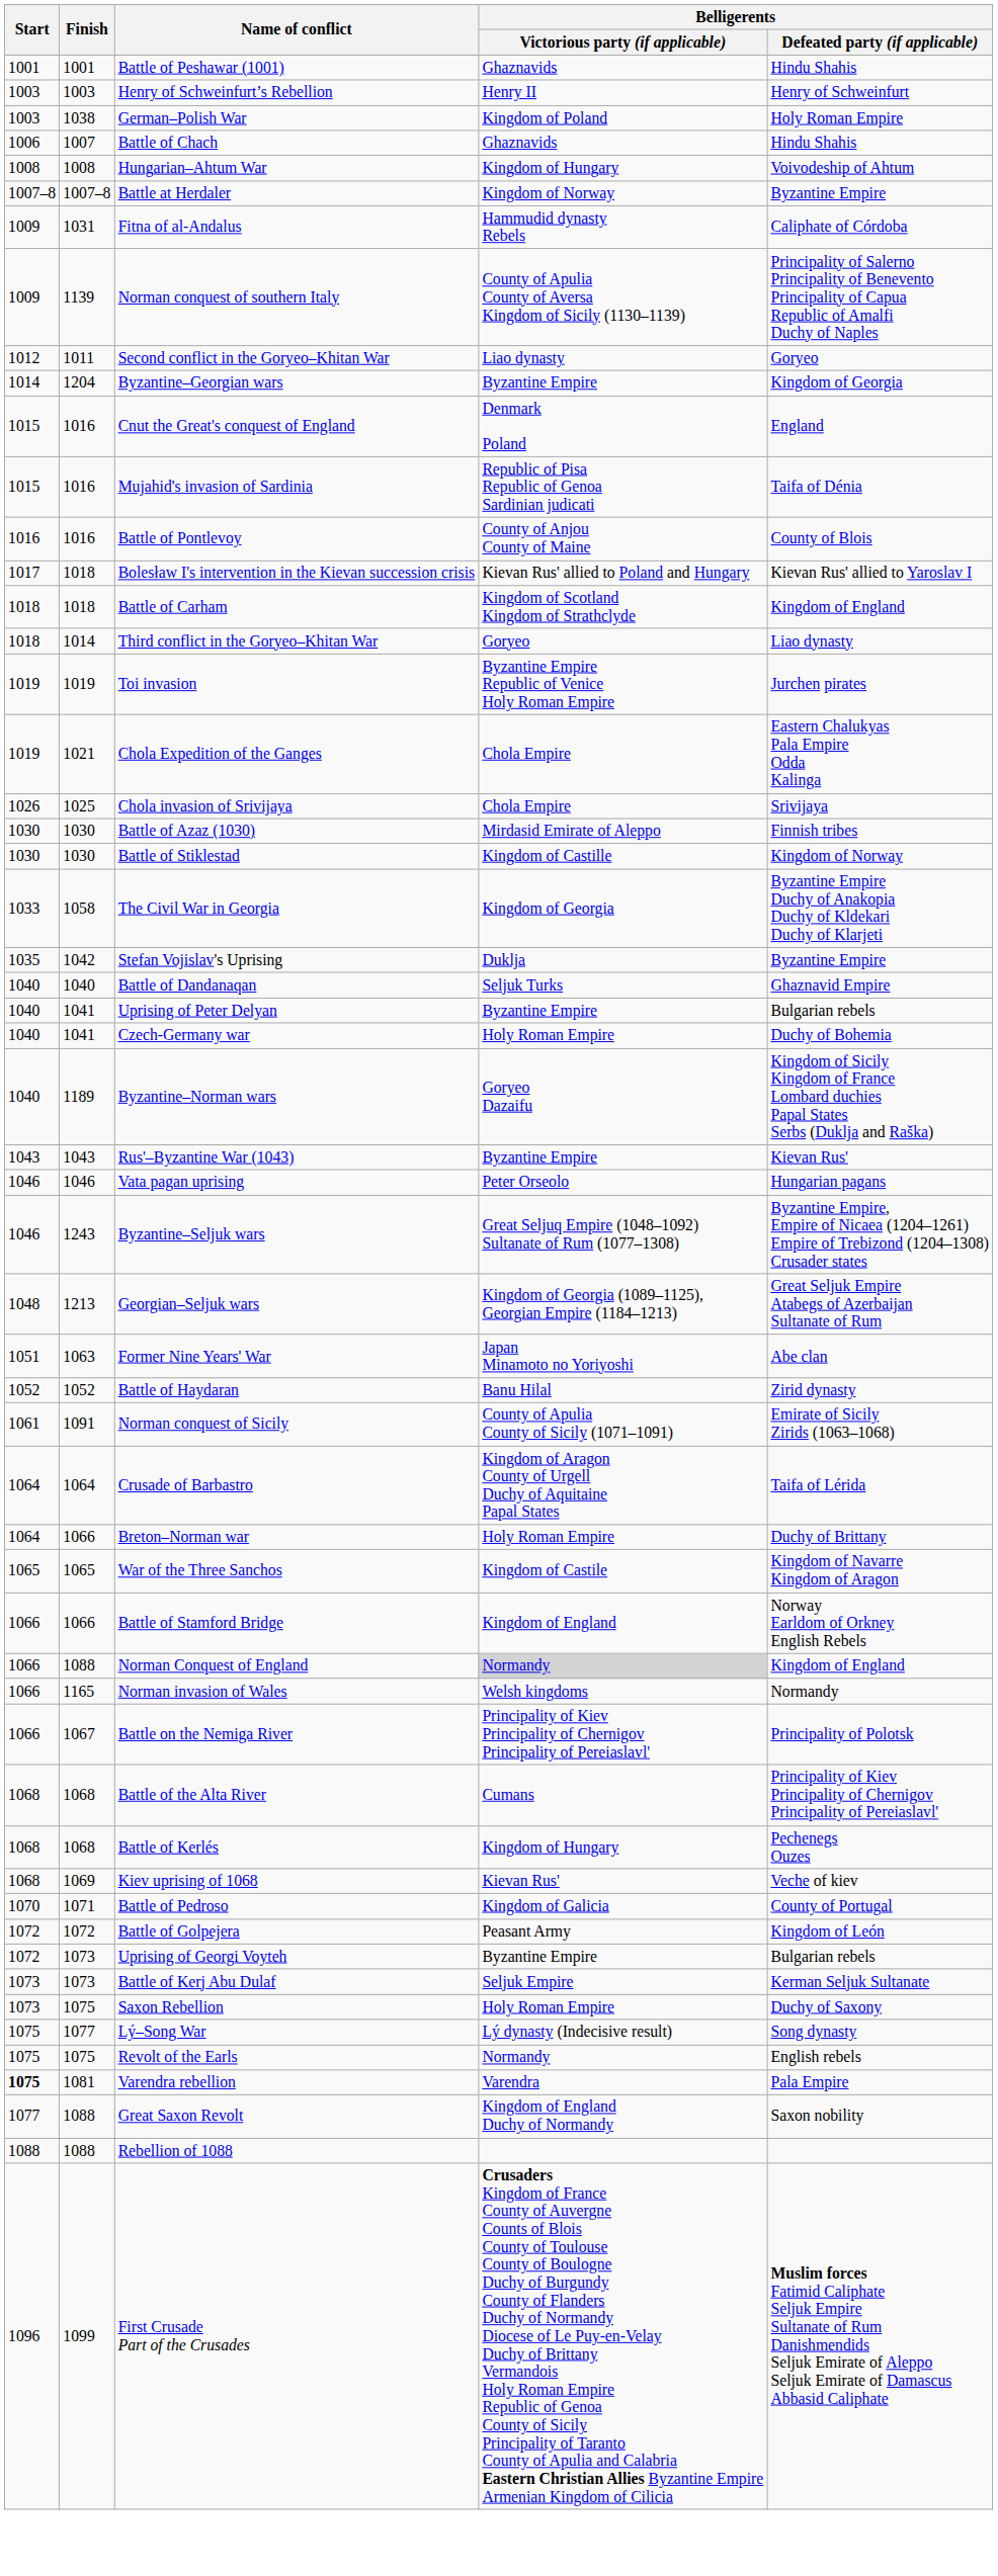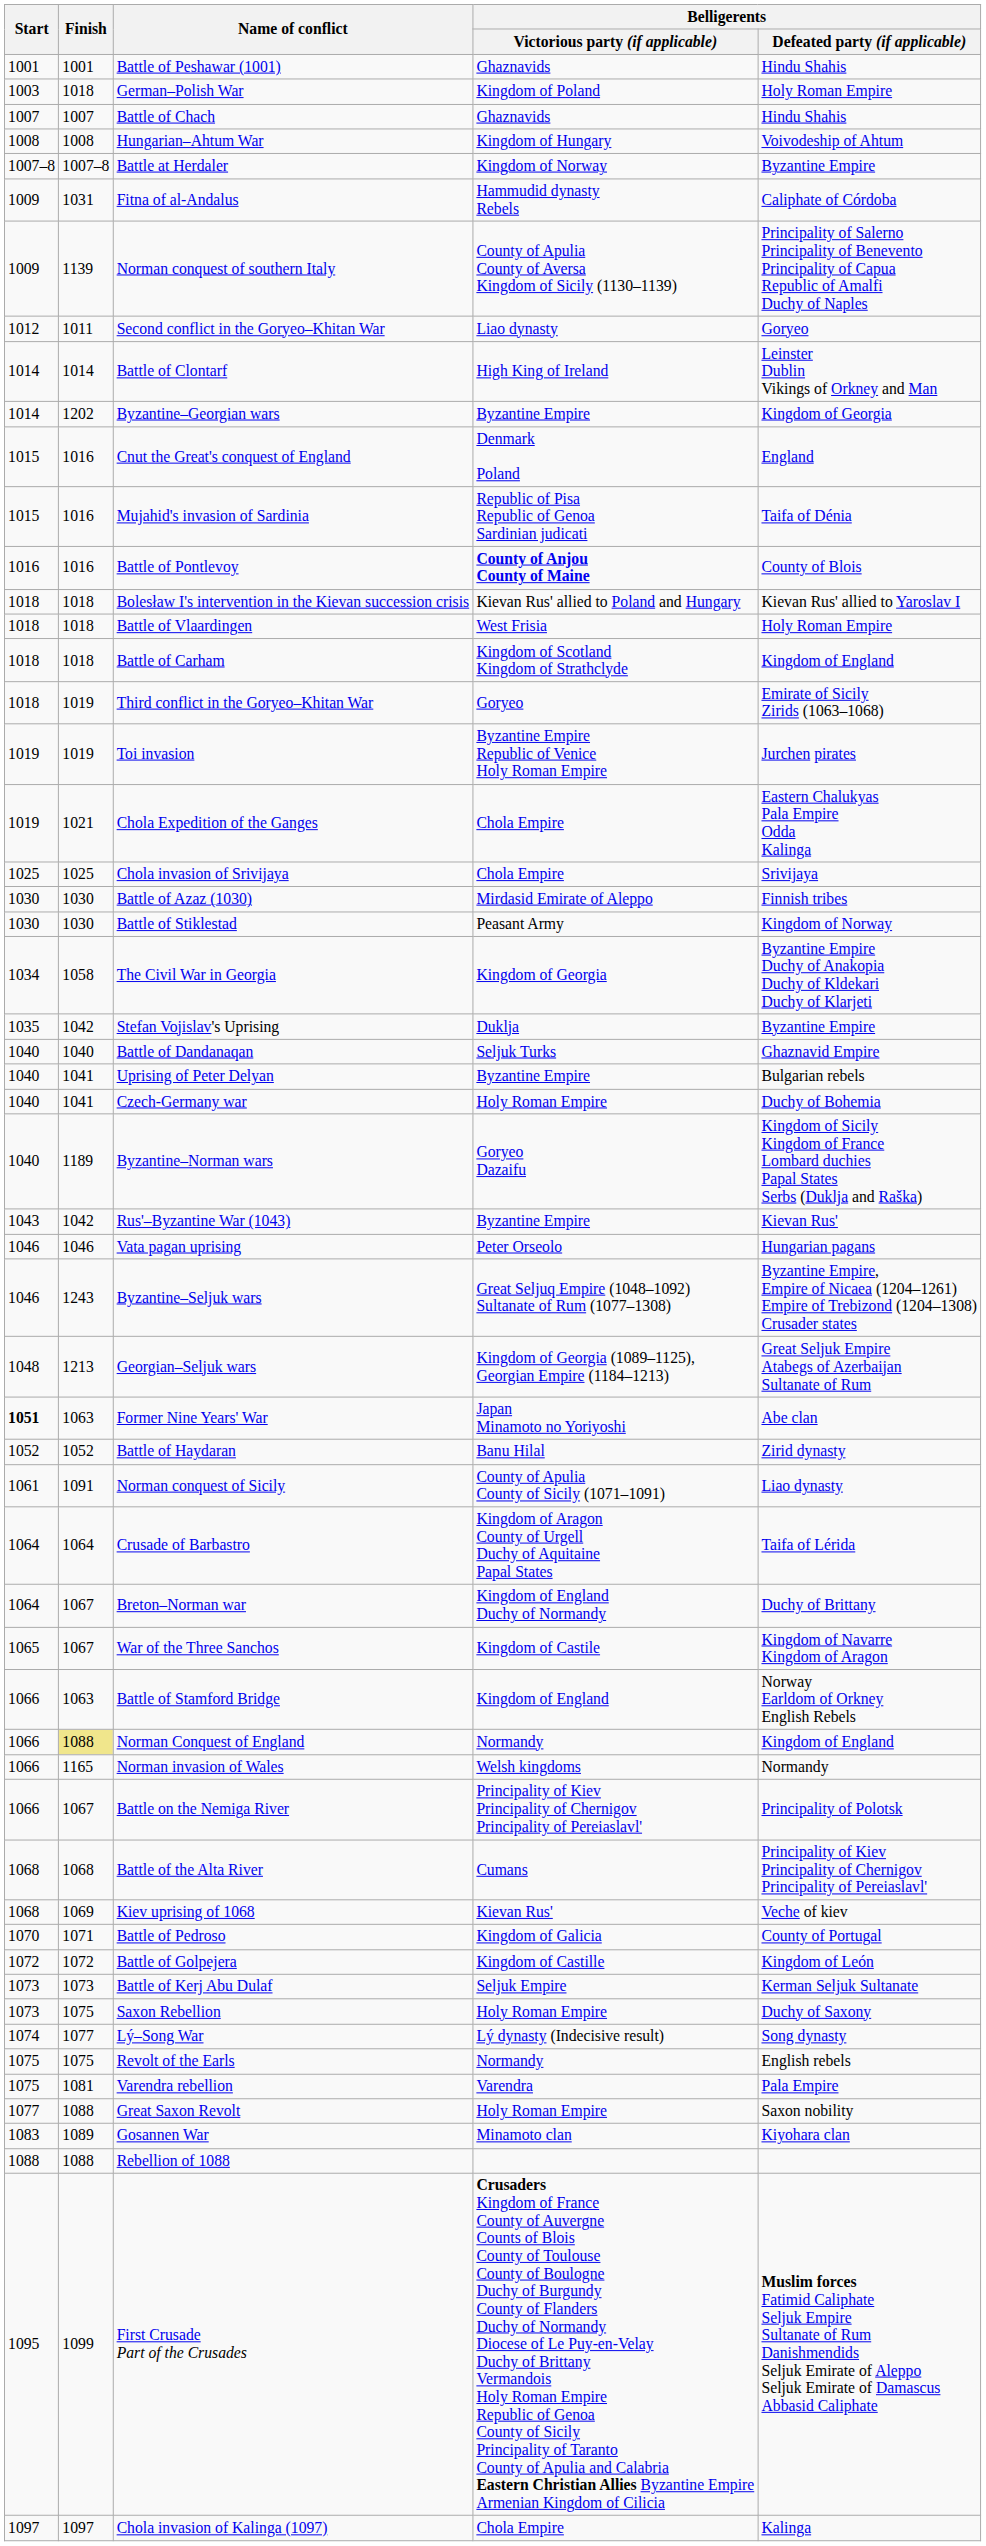- row: 1003 | 1003 | Henry of Schweinfurt’s Rebellion | Henry II | Henry of Schweinfurt
German–Polish War | Finish: 1038 -> 1018
Battle of Chach | Start: 1006 -> 1007
+ row: 1014 | 1014 | Battle of Clontarf | High King of Ireland | Leinster Dublin Vikings of Orkney and Man
Byzantine–Georgian wars | Finish: 1204 -> 1202
Battle of Pontlevoy | Belligerents / Victorious party (if applicable): normal -> bold
Bolesław I's intervention in the Kievan succession crisis | Start: 1017 -> 1018
+ row: 1018 | 1018 | Battle of Vlaardingen | West Frisia | Holy Roman Empire
Third conflict in the Goryeo–Khitan War | Finish: 1014 -> 1019
Third conflict in the Goryeo–Khitan War | Belligerents / Defeated party (if applicable): Liao dynasty -> Emirate of Sicily Zirids (1063–1068)
Chola invasion of Srivijaya | Start: 1026 -> 1025
Battle of Stiklestad | Belligerents / Victorious party (if applicable): Kingdom of Castille -> Peasant Army
The Civil War in Georgia | Start: 1033 -> 1034
Rus'–Byzantine War (1043) | Finish: 1043 -> 1042
Former Nine Years' War | Start: normal -> bold
Norman conquest of Sicily | Belligerents / Defeated party (if applicable): Emirate of Sicily Zirids (1063–1068) -> Liao dynasty
Breton–Norman war | Finish: 1066 -> 1067
Breton–Norman war | Belligerents / Victorious party (if applicable): Holy Roman Empire -> Kingdom of England Duchy of Normandy
War of the Three Sanchos | Finish: 1065 -> 1067
Battle of Stamford Bridge | Finish: 1066 -> 1063
Norman Conquest of England | Finish: no background -> khaki background
Norman Conquest of England | Belligerents / Victorious party (if applicable): lightgrey background -> no background
- row: 1068 | 1068 | Battle of Kerlés | Kingdom of Hungary | Pechenegs Ouzes
Battle of Golpejera | Belligerents / Victorious party (if applicable): Peasant Army -> Kingdom of Castille
- row: 1072 | 1073 | Uprising of Georgi Voyteh | Byzantine Empire | Bulgarian rebels
Lý–Song War | Start: 1075 -> 1074
Varendra rebellion | Start: bold -> normal
Great Saxon Revolt | Belligerents / Victorious party (if applicable): Kingdom of England Duchy of Normandy -> Holy Roman Empire
+ row: 1083 | 1089 | Gosannen War | Minamoto clan | Kiyohara clan
First Crusade Part of the Crusades | Start: 1096 -> 1095
+ row: 1097 | 1097 | Chola invasion of Kalinga (1097) | Chola Empire | Kalinga
